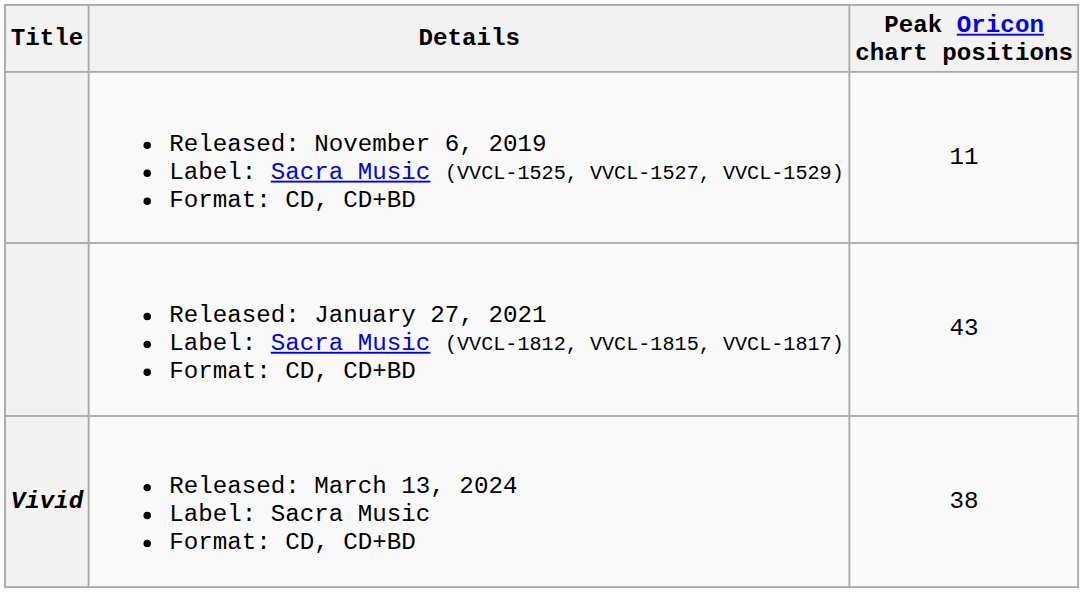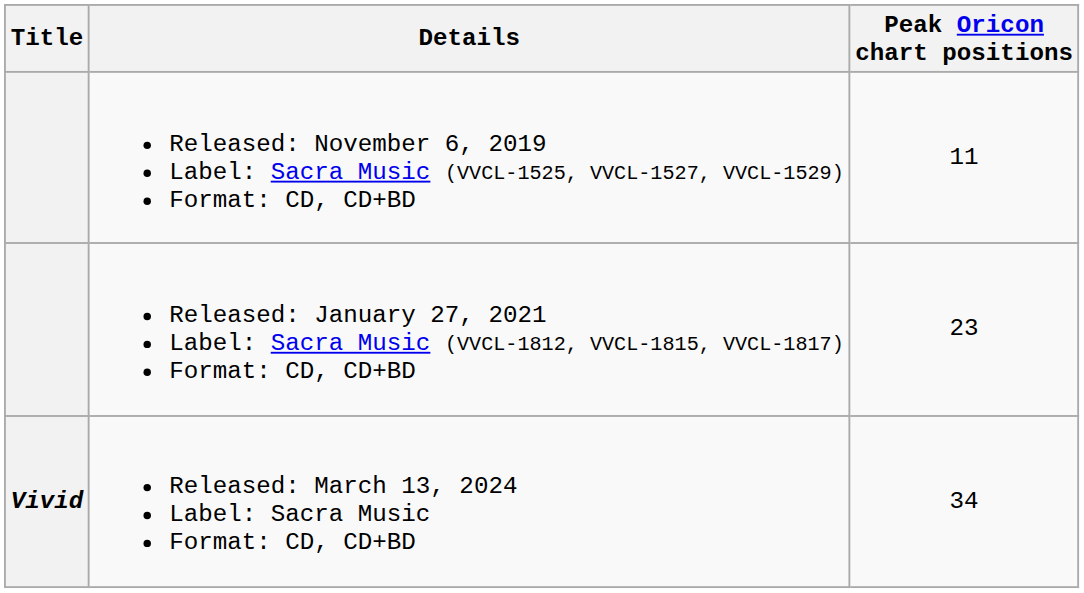row 3 | Peak Oricon chart positions: 43 -> 23
row 4 | Peak Oricon chart positions: 38 -> 34
